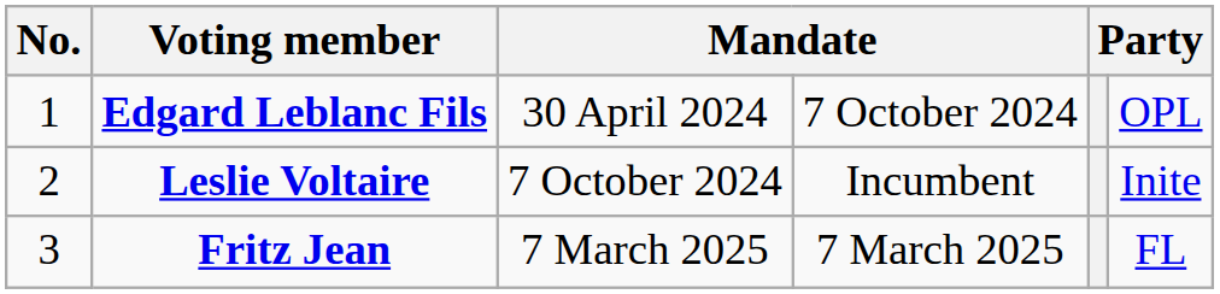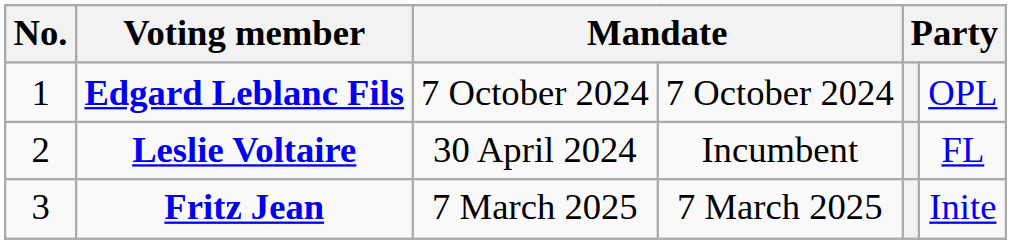Edgard Leblanc Fils | column 3: 30 April 2024 -> 7 October 2024
Leslie Voltaire | column 3: 7 October 2024 -> 30 April 2024
Leslie Voltaire | column 6: Inite -> FL
Fritz Jean | column 6: FL -> Inite
